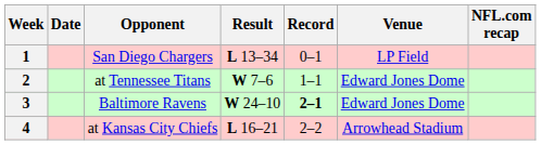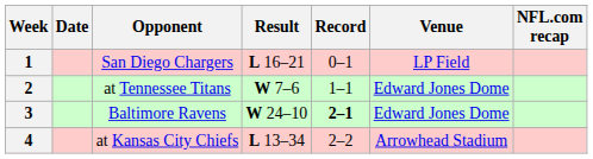1 | Result: L 13–34 -> L 16–21
4 | Result: L 16–21 -> L 13–34
